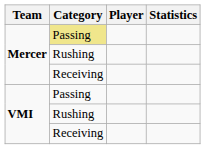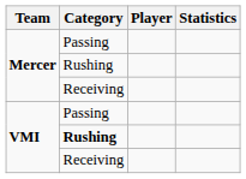Mercer / Passing | Category: khaki background -> no background
VMI / Rushing | Category: normal -> bold
